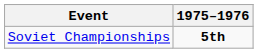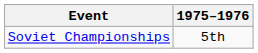Soviet Championships | 1975–1976: bold -> normal
